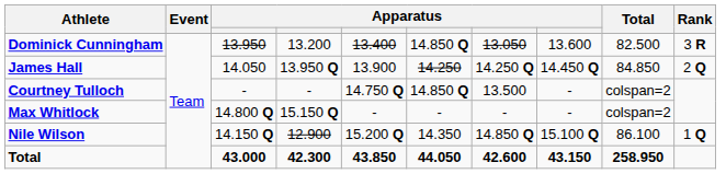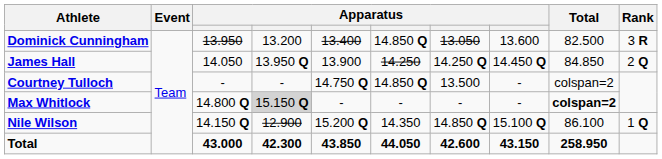Max Whitlock | column 4: no background -> lightgrey background
Max Whitlock | Total: normal -> bold
